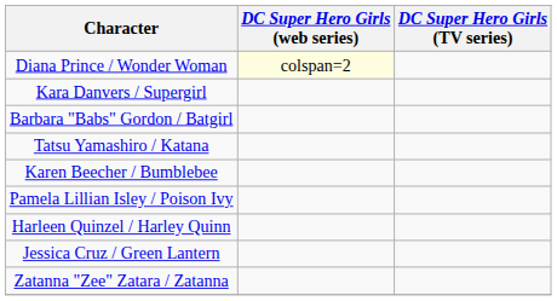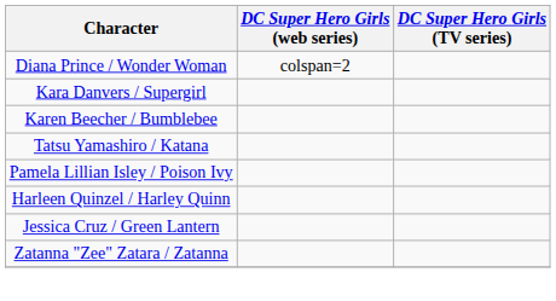Diana Prince / Wonder Woman | DC Super Hero Girls (web series): lightyellow background -> no background
- row: Barbara "Babs" Gordon / Batgirl
rows swapped: Karen Beecher / Bumblebee <-> Tatsu Yamashiro / Katana
